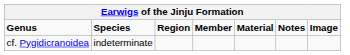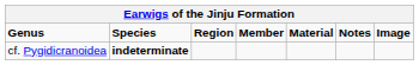cf. Pygidicranoidea | Species: normal -> bold
